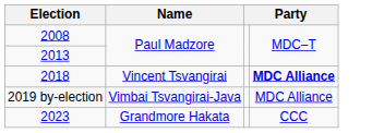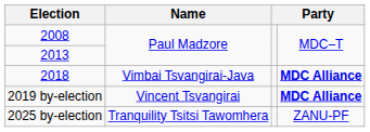2018 | Name: Vincent Tsvangirai -> Vimbai Tsvangirai-Java
2019 by-election | Name: Vimbai Tsvangirai-Java -> Vincent Tsvangirai
2019 by-election | column 4: normal -> bold
- row: 2023 | Grandmore Hakata | CCC
+ row: 2025 by-election | Tranquility Tsitsi Tawomhera | ZANU-PF
